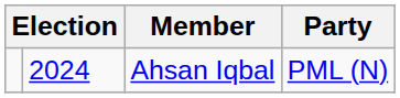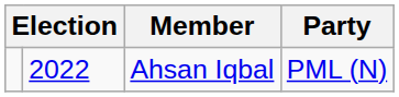Ahsan Iqbal | column 2: 2024 -> 2022
